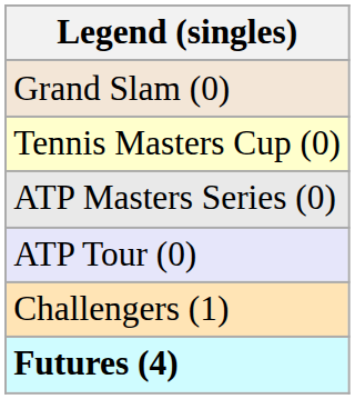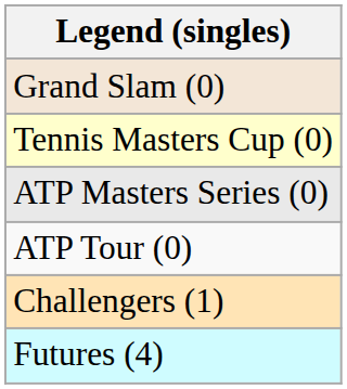row 5 | column 1: lavender background -> no background
row 7 | column 1: bold -> normal
